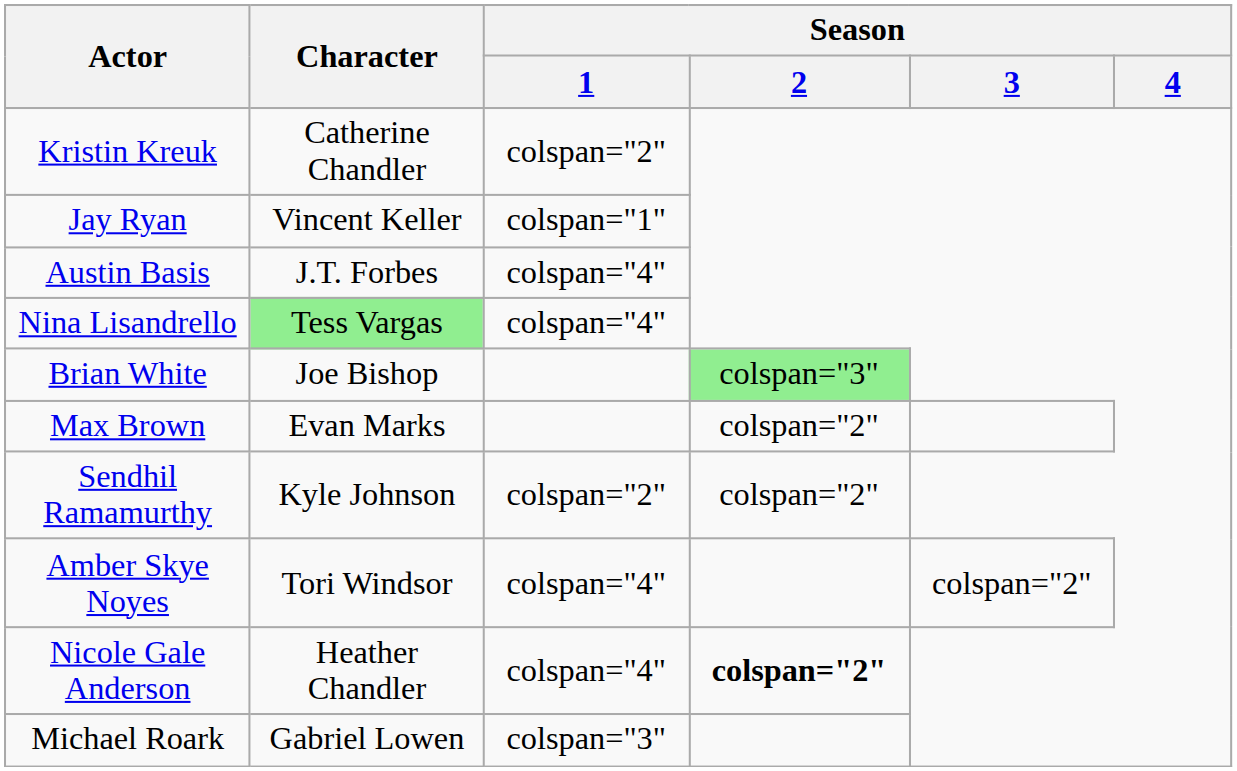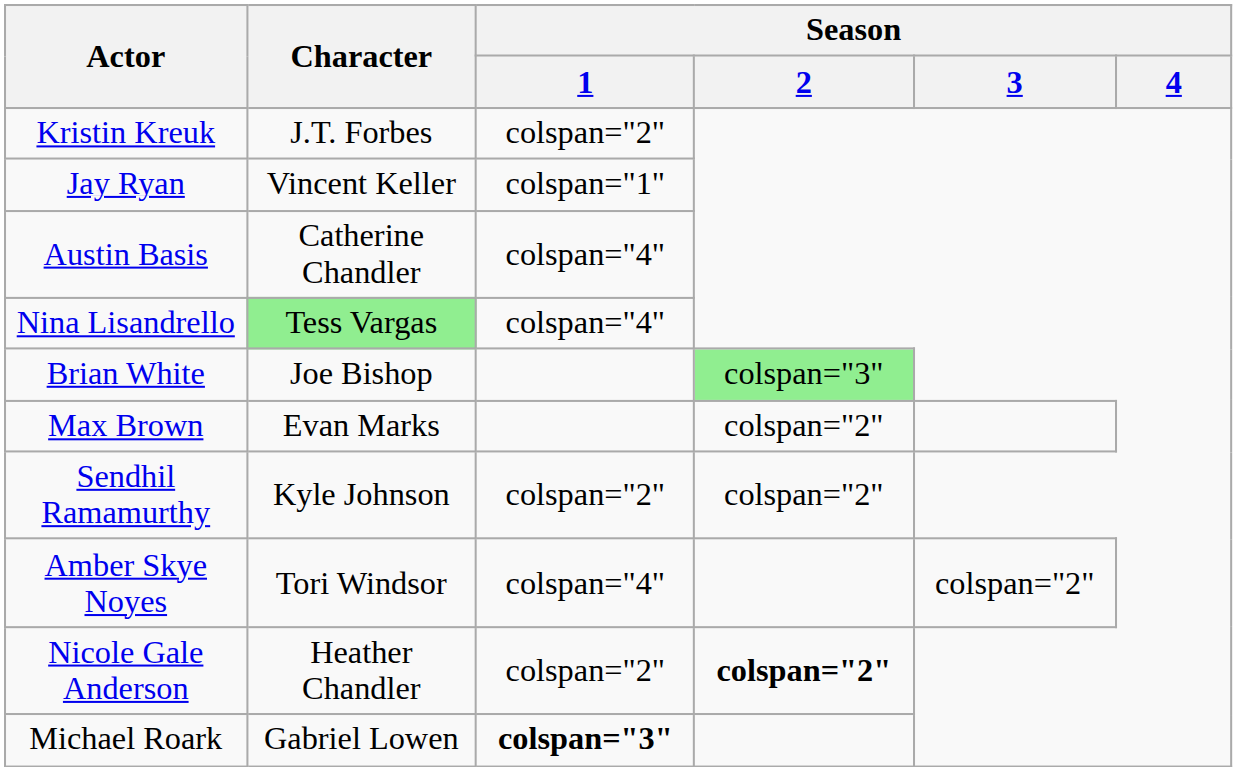Kristin Kreuk | Character: Catherine Chandler -> J.T. Forbes
Austin Basis | Character: J.T. Forbes -> Catherine Chandler
Nicole Gale Anderson | Season / 1: colspan="4" -> colspan="2"
Michael Roark | Season / 1: normal -> bold
